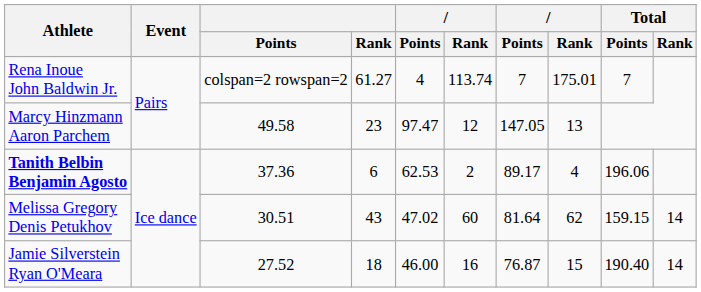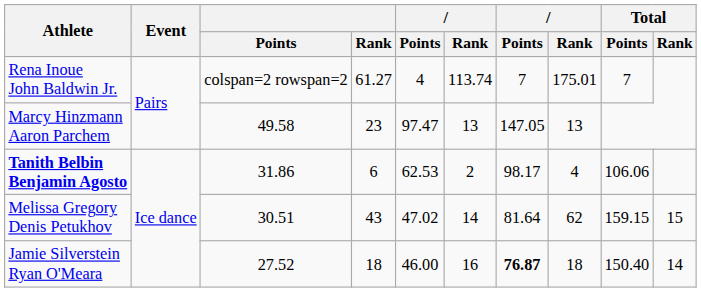Marcy Hinzmann Aaron Parchem | column 6: 12 -> 13
Tanith Belbin Benjamin Agosto | column 3: 37.36 -> 31.86
Tanith Belbin Benjamin Agosto | column 7: 89.17 -> 98.17
Tanith Belbin Benjamin Agosto | Total / Points: 196.06 -> 106.06
Melissa Gregory Denis Petukhov | column 6: 60 -> 14
Melissa Gregory Denis Petukhov | Total / Rank: 14 -> 15
Jamie Silverstein Ryan O'Meara | column 7: normal -> bold
Jamie Silverstein Ryan O'Meara | column 8: 15 -> 18
Jamie Silverstein Ryan O'Meara | Total / Points: 190.40 -> 150.40
